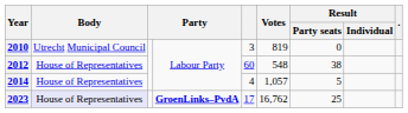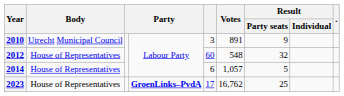2010 | Votes: 819 -> 891
2010 | Result / Party seats: 0 -> 9
2012 | Result / Party seats: 38 -> 32
2014 | column 5: 4 -> 6
2023 | Body: lavender background -> no background
